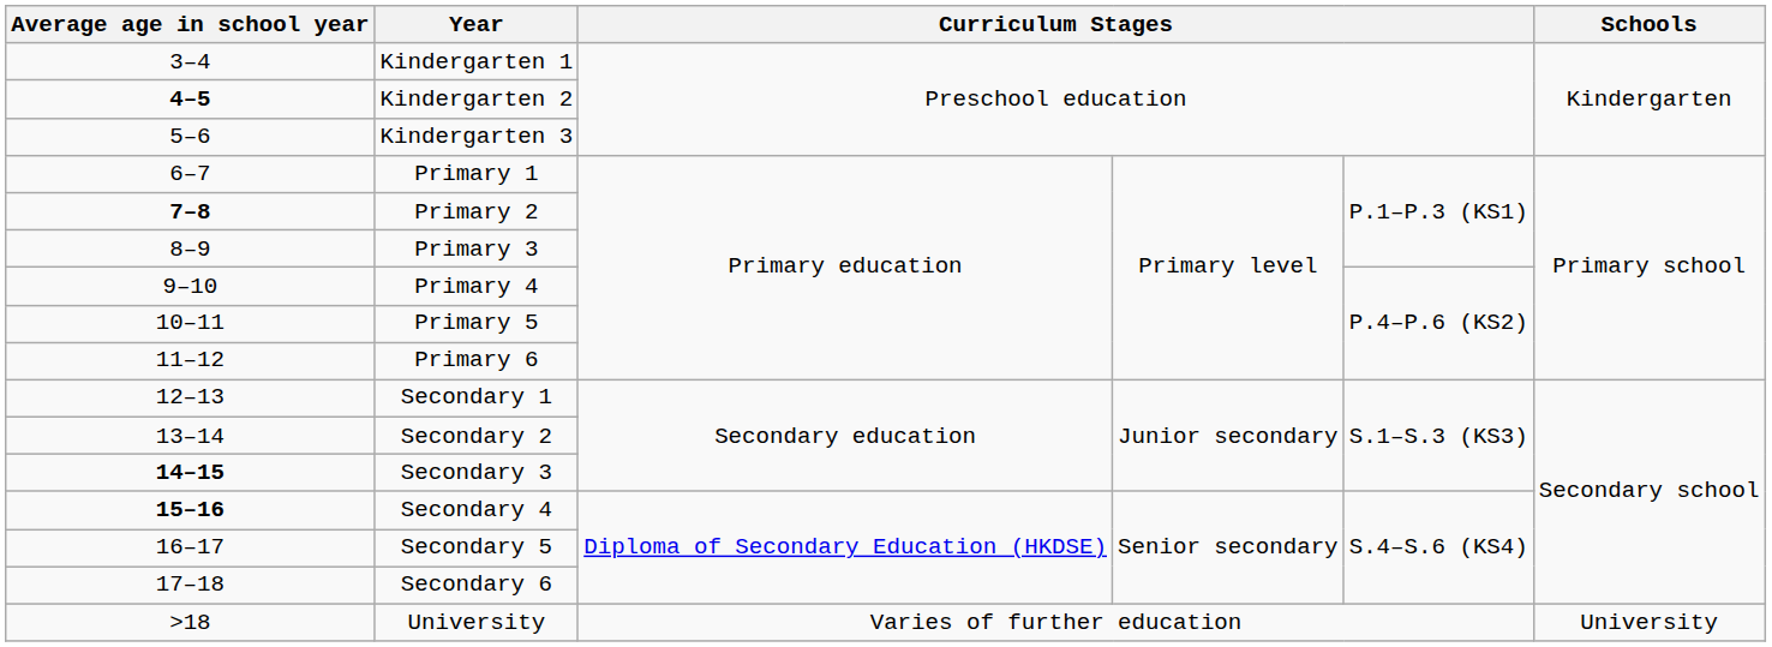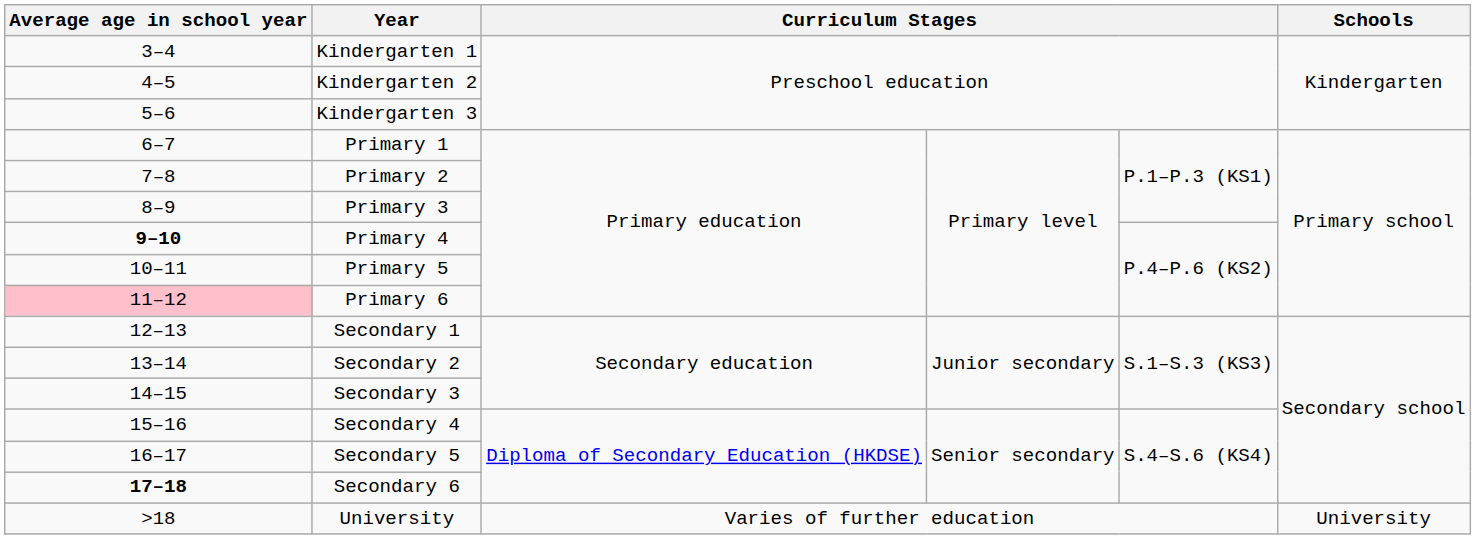Kindergarten 2 | Average age in school year: bold -> normal
Primary 2 | Average age in school year: bold -> normal
Primary 4 | Average age in school year: normal -> bold
Primary 6 | Average age in school year: no background -> pink background
Secondary 3 | Average age in school year: bold -> normal
Secondary 4 | Average age in school year: bold -> normal
Secondary 6 | Average age in school year: normal -> bold
